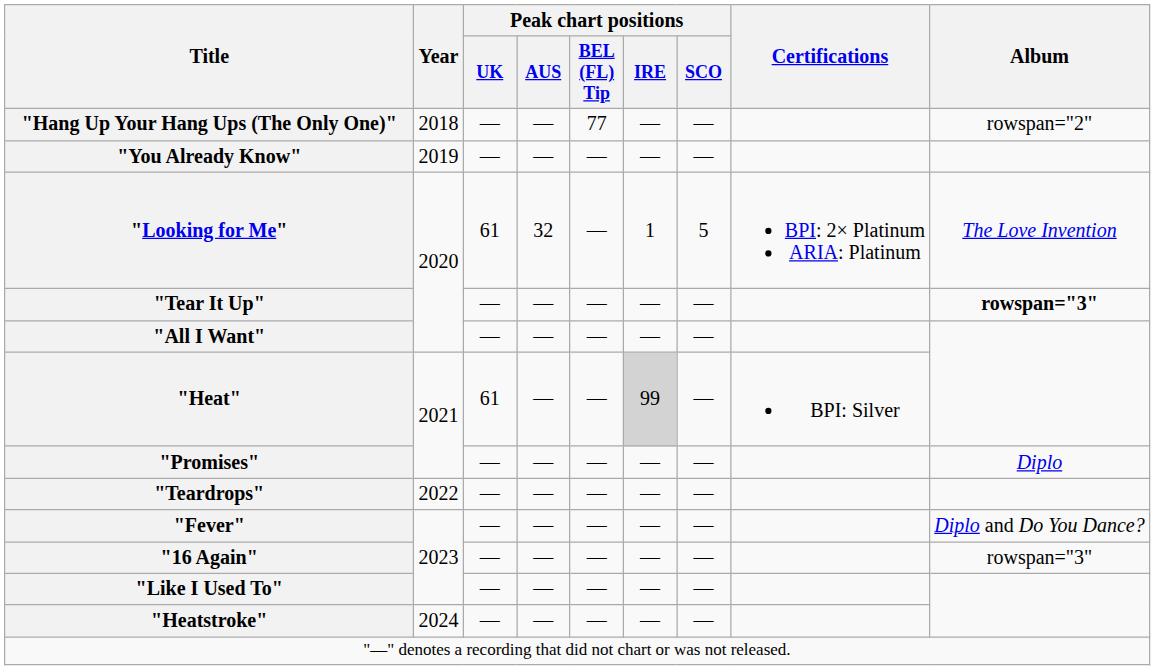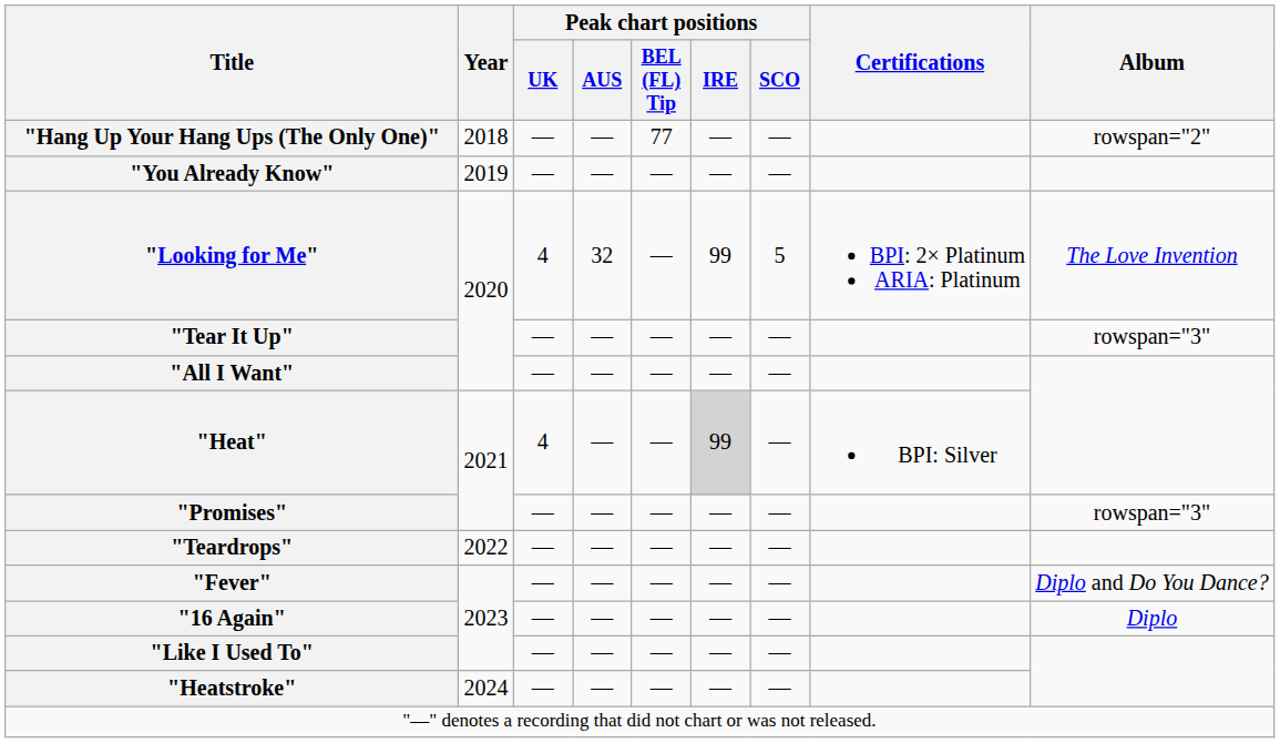"Looking for Me" | Peak chart positions / UK: 61 -> 4
"Looking for Me" | Peak chart positions / IRE: 1 -> 99
"Tear It Up" | Album: bold -> normal
"Heat" | Peak chart positions / UK: 61 -> 4
"Promises" | Album: Diplo -> rowspan="3"
"16 Again" | Album: rowspan="3" -> Diplo
